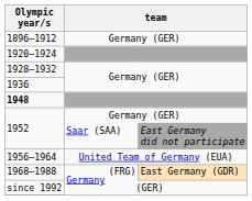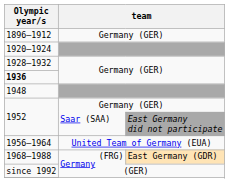1936 | Olympic year/s: normal -> bold
1948 | Olympic year/s: bold -> normal
